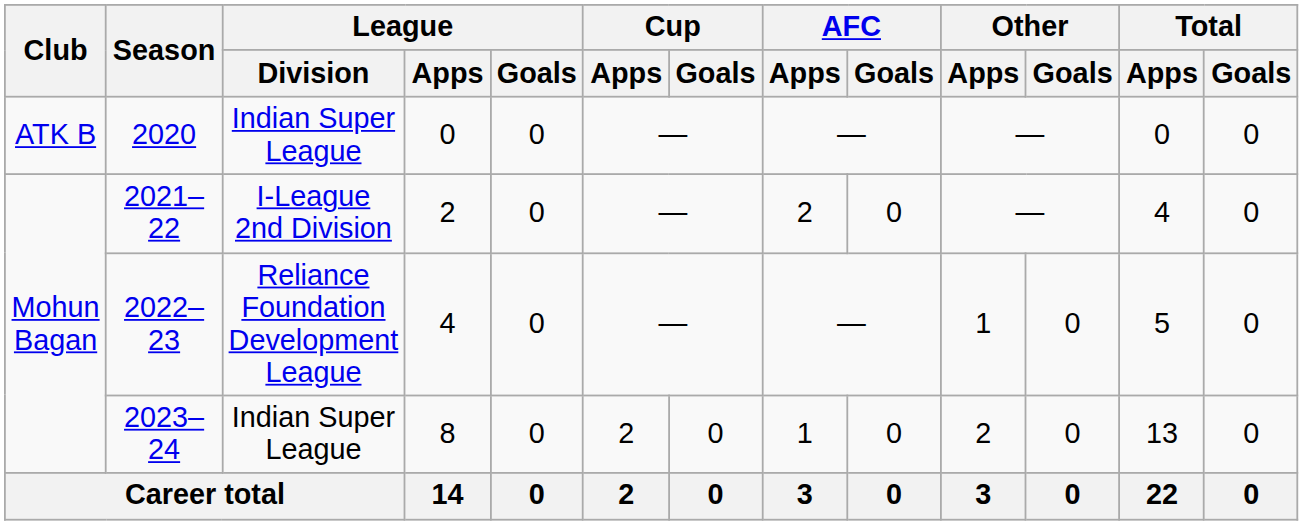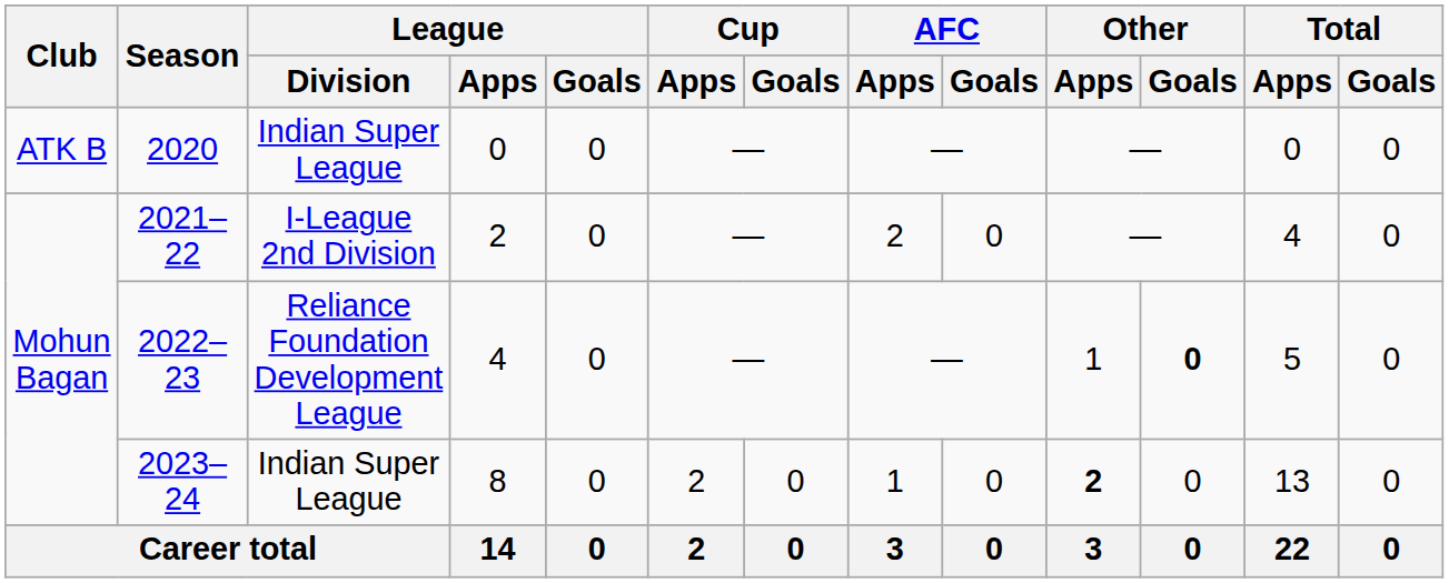2022–23 | Other / Goals: normal -> bold
2023–24 | Other / Apps: normal -> bold
